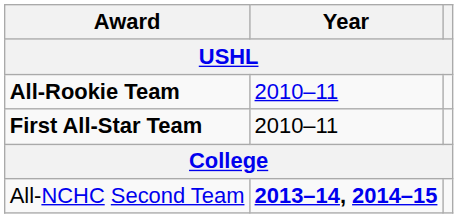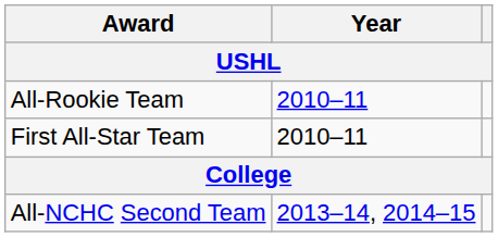row 3 | Award: bold -> normal
row 4 | Award: bold -> normal
row 6 | Year: bold -> normal
